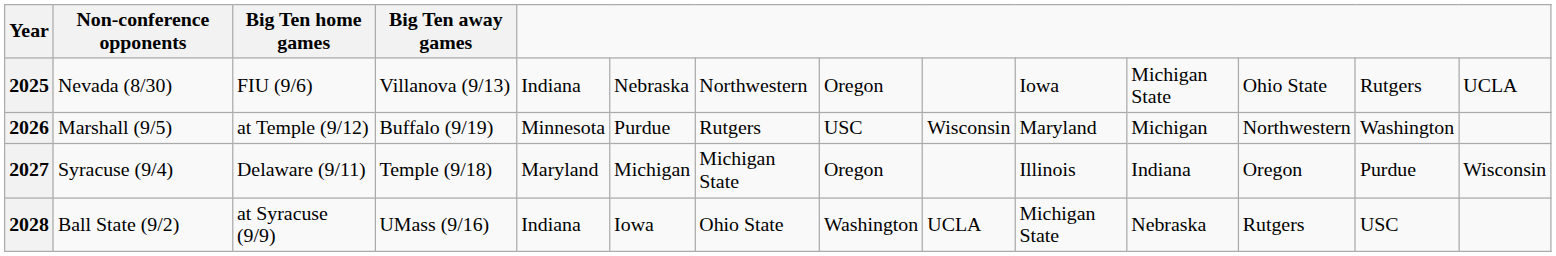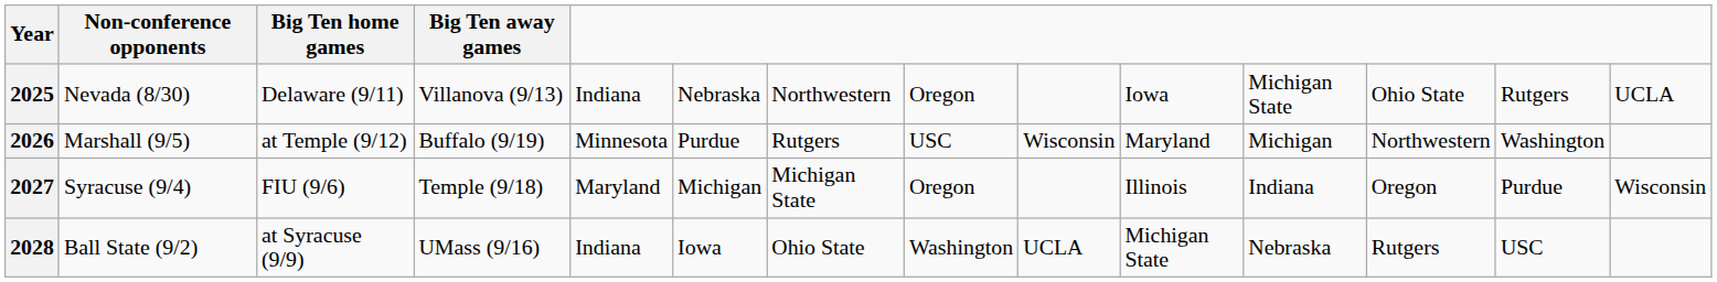2025 | Big Ten home games: FIU (9/6) -> Delaware (9/11)
2027 | Big Ten home games: Delaware (9/11) -> FIU (9/6)
